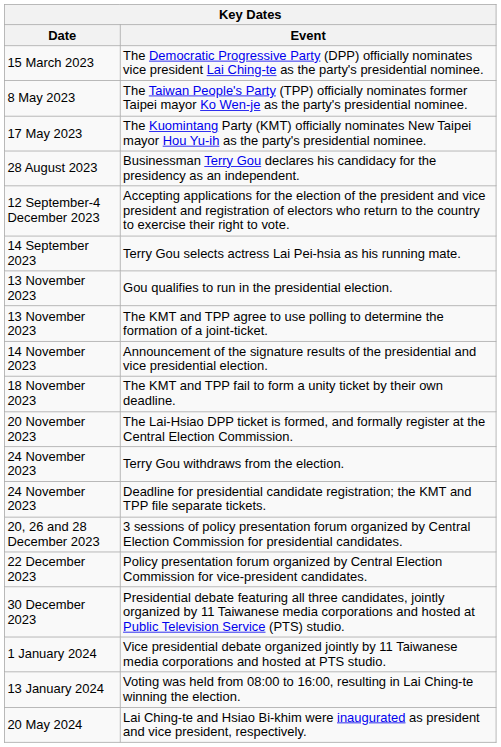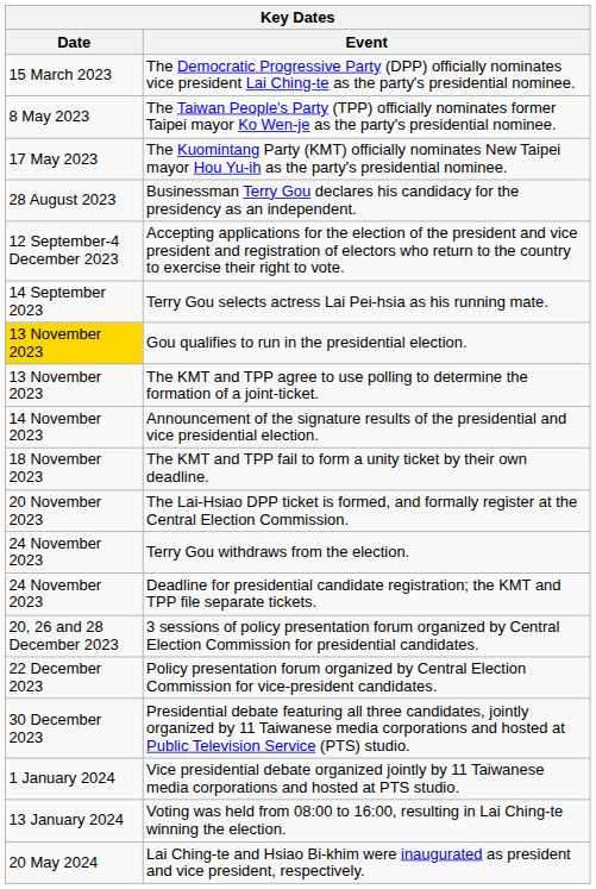Gou qualifies to run in the presidential election. | Date: no background -> gold background
